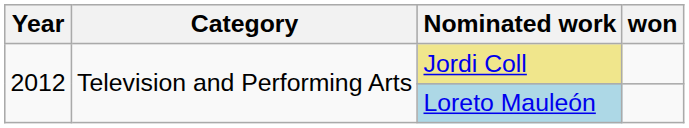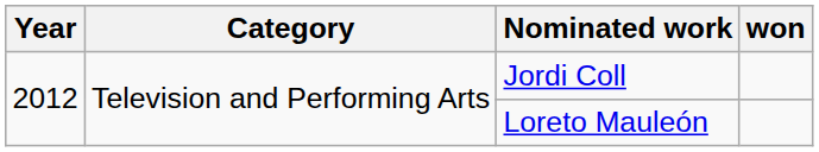Jordi Coll | Nominated work: khaki background -> no background
Loreto Mauleón | Nominated work: lightblue background -> no background
